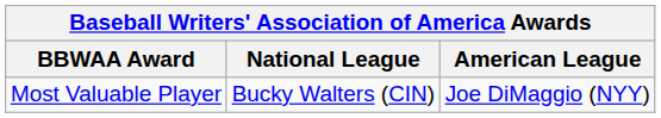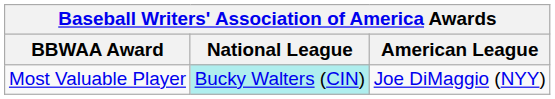Most Valuable Player | National League: no background -> paleturquoise background
